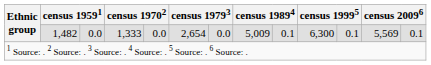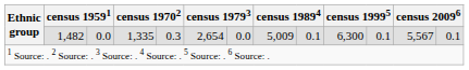row 2 | column 4: 1,333 -> 1,335
row 2 | column 5: 0.0 -> 0.3
row 2 | column 12: 5,569 -> 5,567
